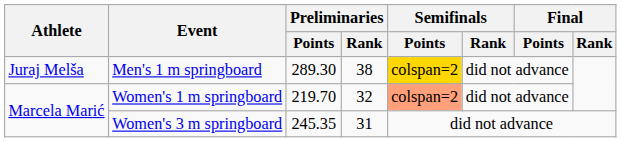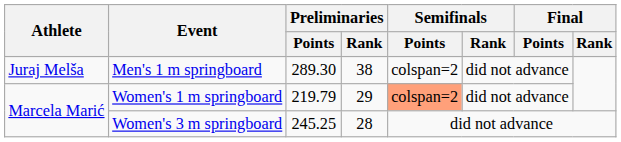Men's 1 m springboard | Semifinals / Points: gold background -> no background
Women's 1 m springboard | Preliminaries / Points: 219.70 -> 219.79
Women's 1 m springboard | Preliminaries / Rank: 32 -> 29
Women's 3 m springboard | Preliminaries / Points: 245.35 -> 245.25
Women's 3 m springboard | Preliminaries / Rank: 31 -> 28
